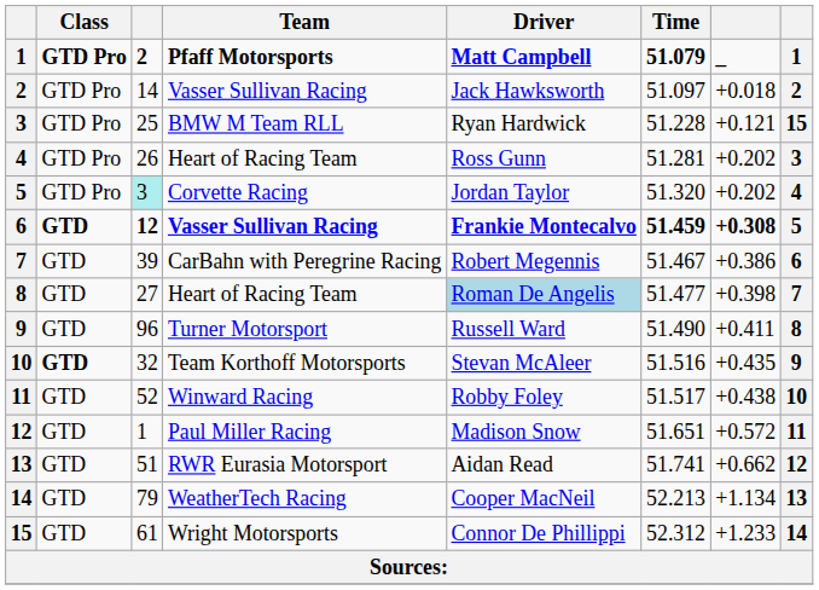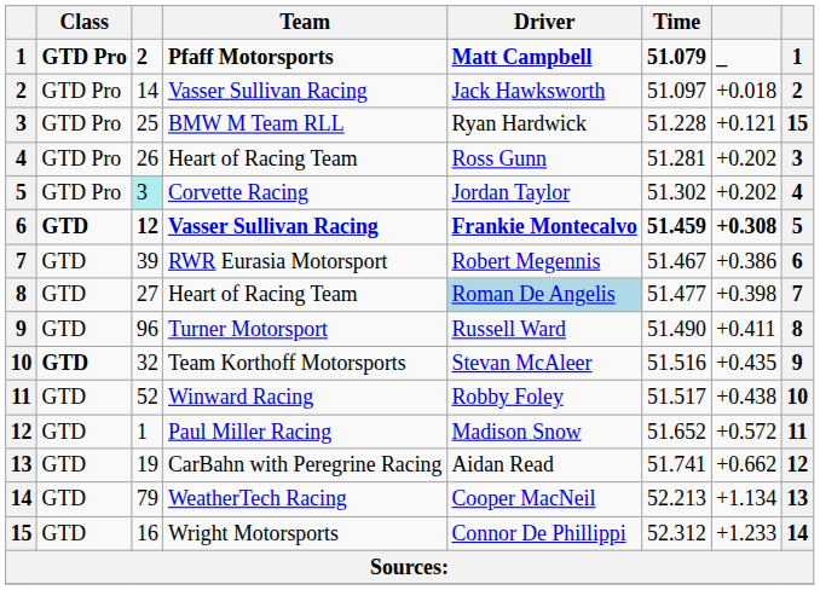row 6 | Time: 51.320 -> 51.302
row 8 | Team: CarBahn with Peregrine Racing -> RWR Eurasia Motorsport
row 13 | Time: 51.651 -> 51.652
row 14 | column 3: 51 -> 19
row 14 | Team: RWR Eurasia Motorsport -> CarBahn with Peregrine Racing
row 16 | column 3: 61 -> 16
